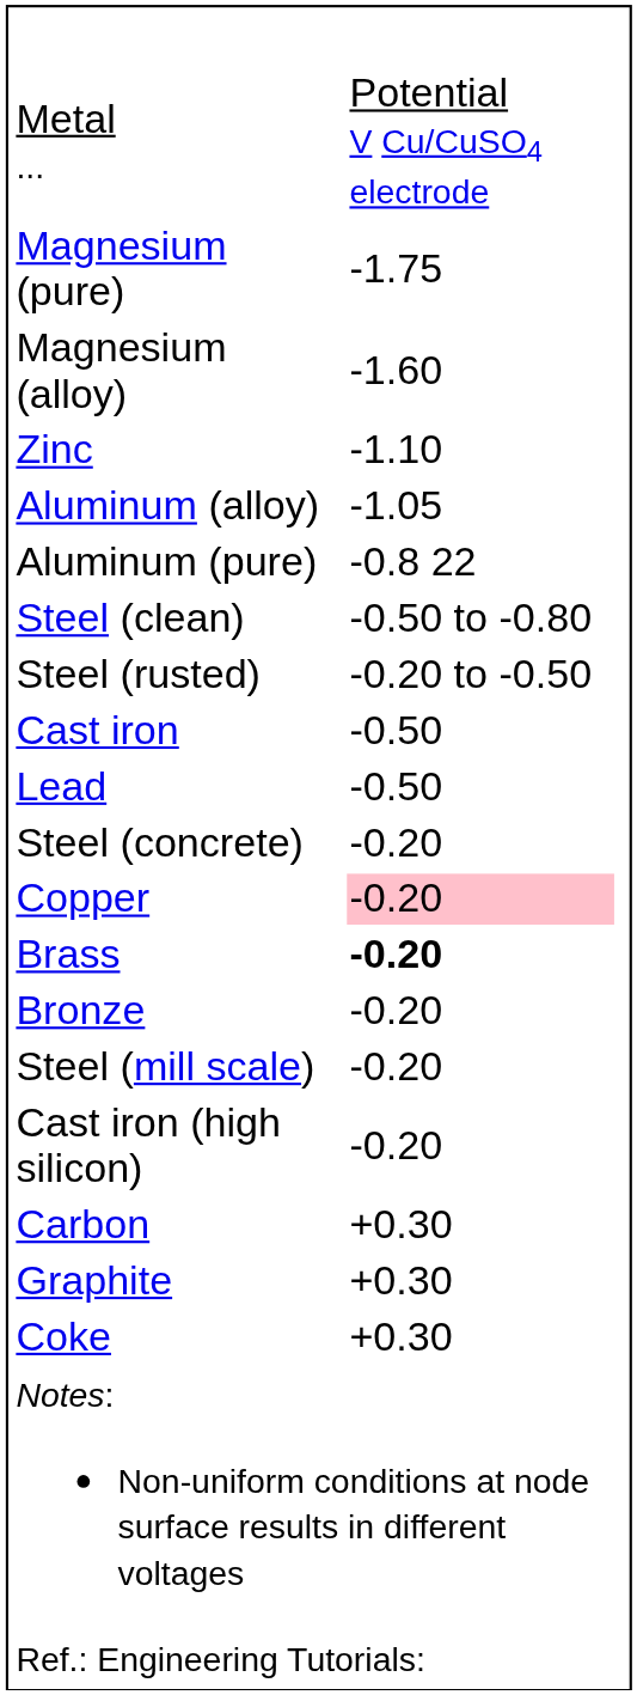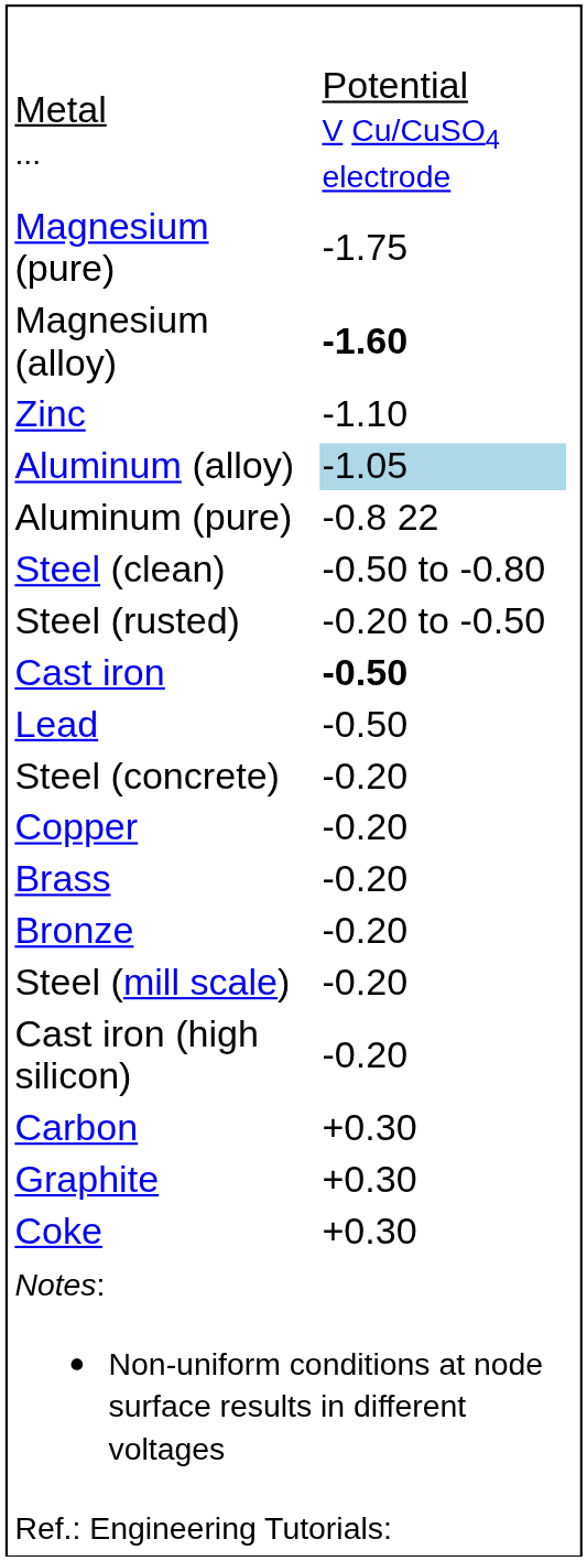Magnesium (alloy) | column 2: normal -> bold
Aluminum (alloy) | column 2: no background -> lightblue background
Cast iron | column 2: normal -> bold
Copper | column 2: pink background -> no background
Brass | column 2: bold -> normal
